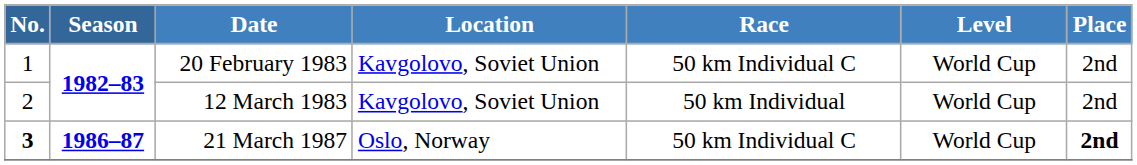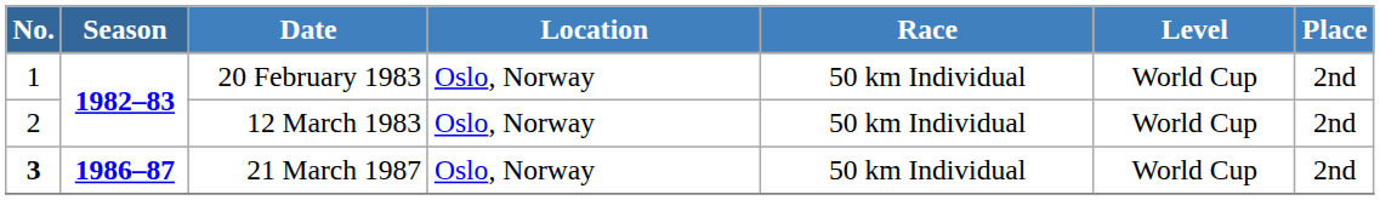20 February 1983 | Location: Kavgolovo, Soviet Union -> Oslo, Norway
20 February 1983 | Race: 50 km Individual C -> 50 km Individual
12 March 1983 | Location: Kavgolovo, Soviet Union -> Oslo, Norway
21 March 1987 | Race: 50 km Individual C -> 50 km Individual
21 March 1987 | Place: bold -> normal
